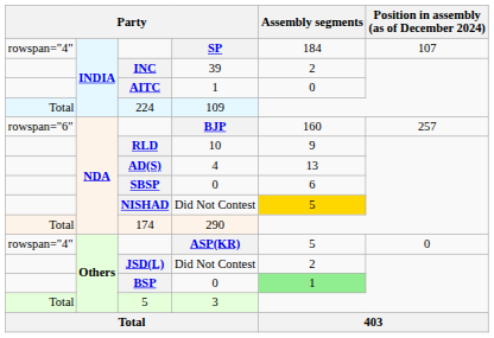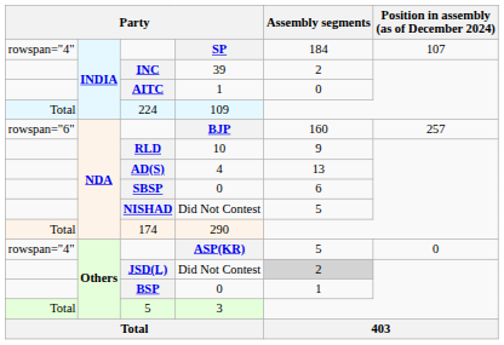NISHAD | Assembly segments: gold background -> no background
JSD(L) | Assembly segments: no background -> lightgrey background
BSP | Assembly segments: lightgreen background -> no background
